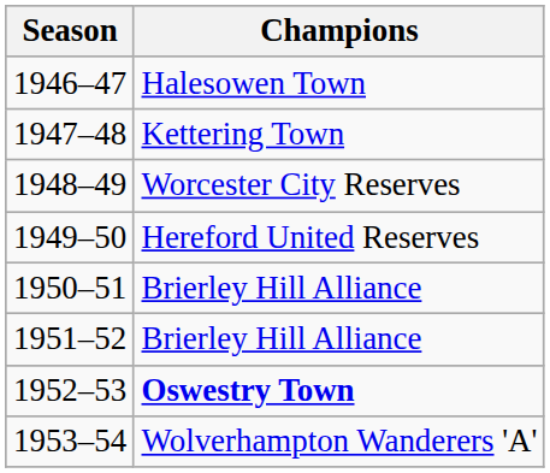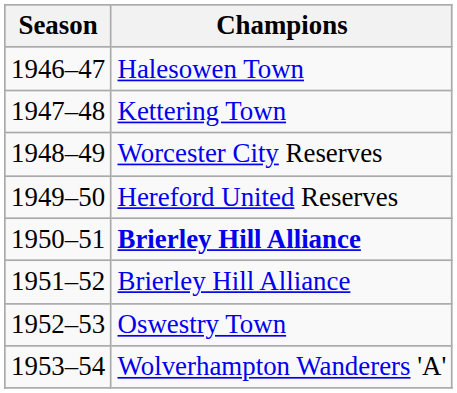1950–51 | Champions: normal -> bold
1952–53 | Champions: bold -> normal
